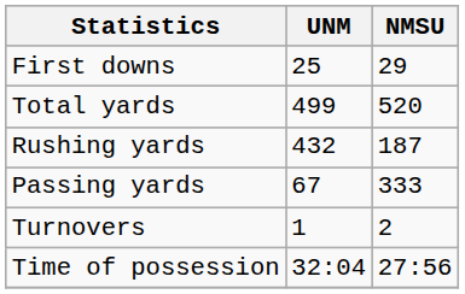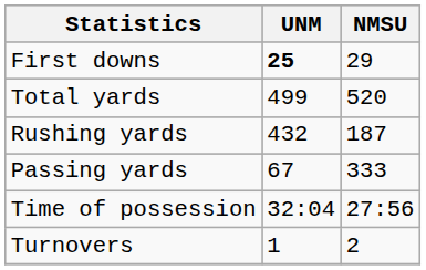First downs | UNM: normal -> bold
rows swapped: Turnovers <-> Time of possession
